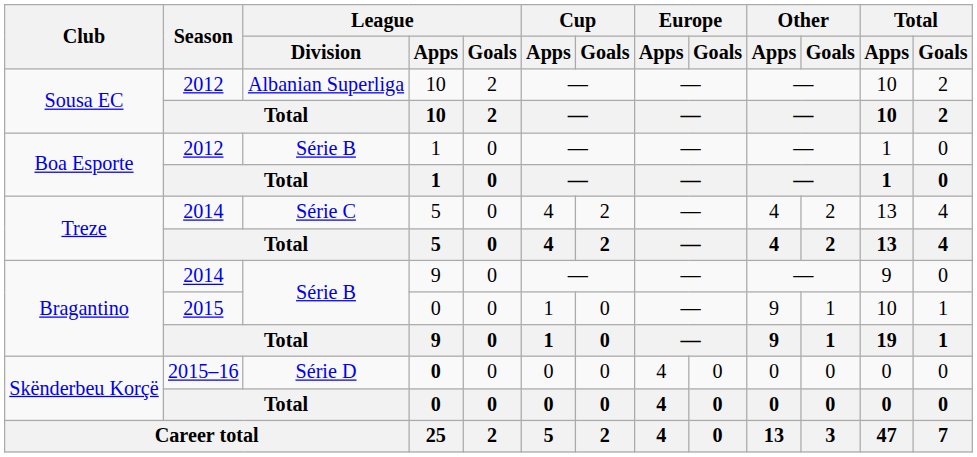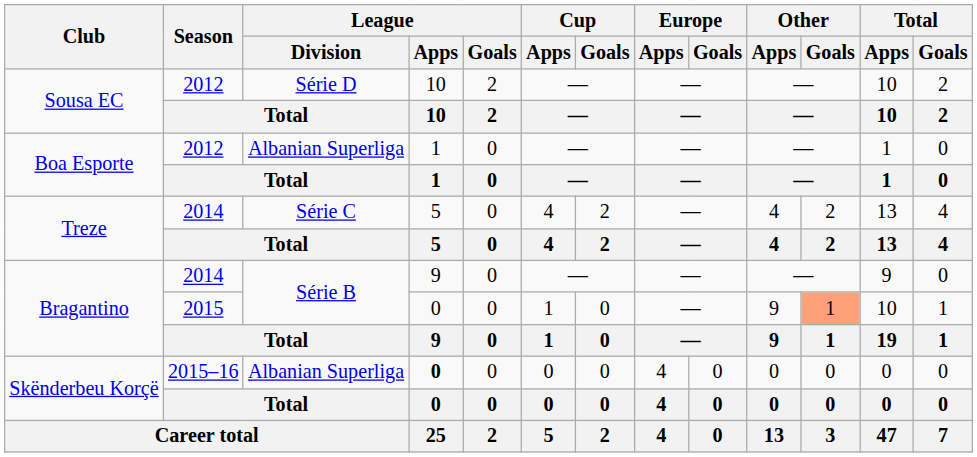row 3 | League / Division: Albanian Superliga -> Série D
row 5 | League / Division: Série B -> Albanian Superliga
row 10 | Other / Goals: no background -> lightsalmon background
row 12 | League / Division: Série D -> Albanian Superliga
